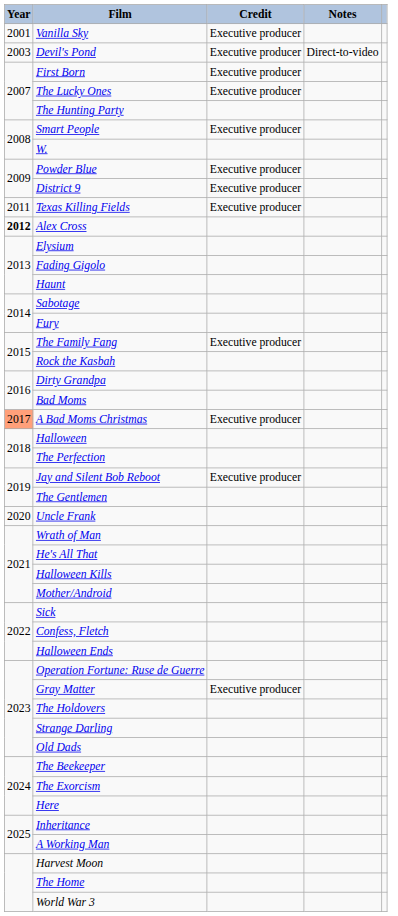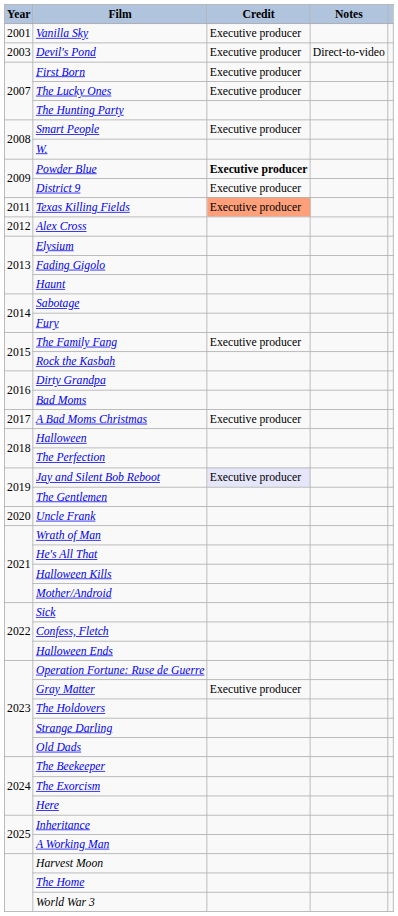Powder Blue | Credit: normal -> bold
Texas Killing Fields | Credit: no background -> lightsalmon background
Alex Cross | Year: bold -> normal
A Bad Moms Christmas | Year: lightsalmon background -> no background
Jay and Silent Bob Reboot | Credit: no background -> lavender background
